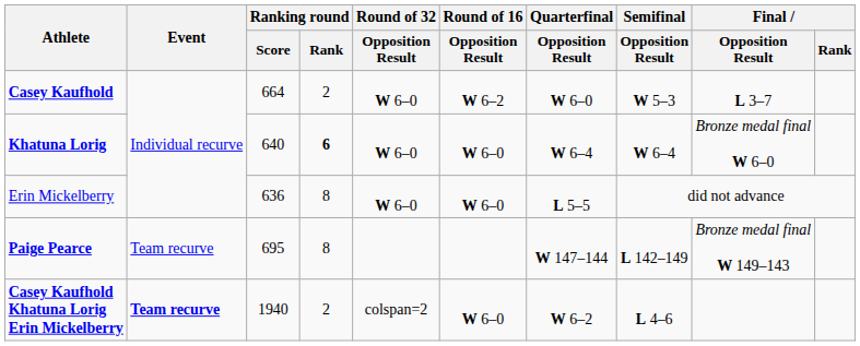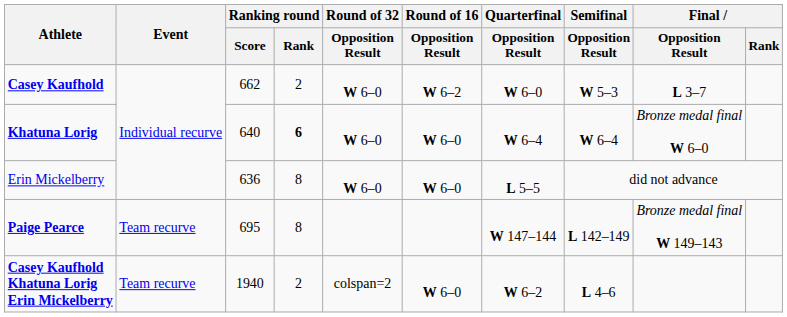Casey Kaufhold | Ranking round / Score: 664 -> 662
Casey Kaufhold Khatuna Lorig Erin Mickelberry | Event: bold -> normal
